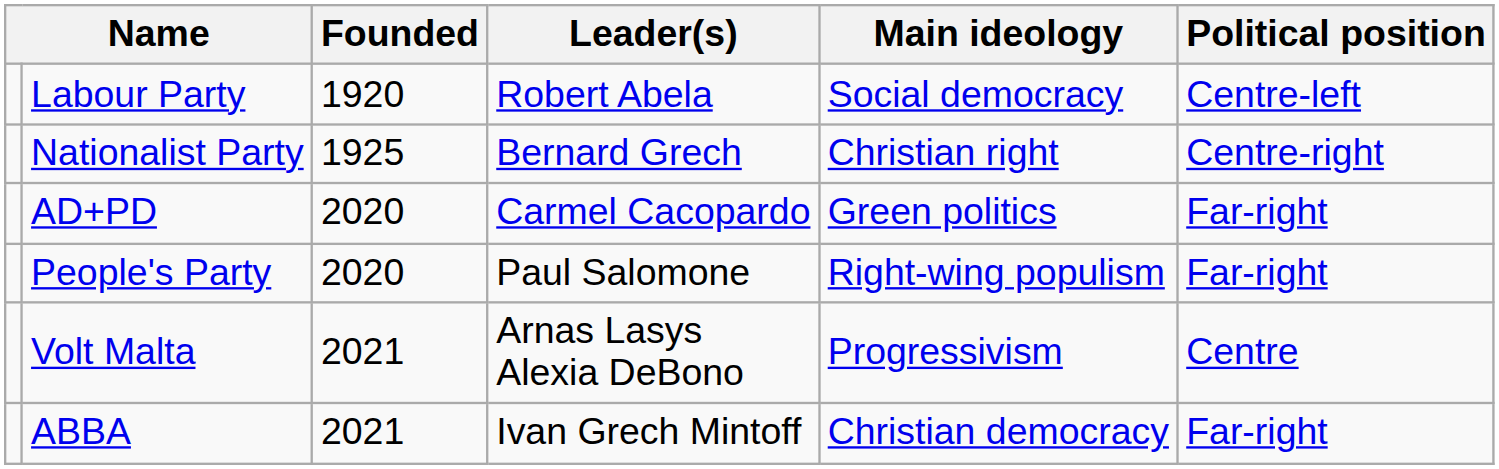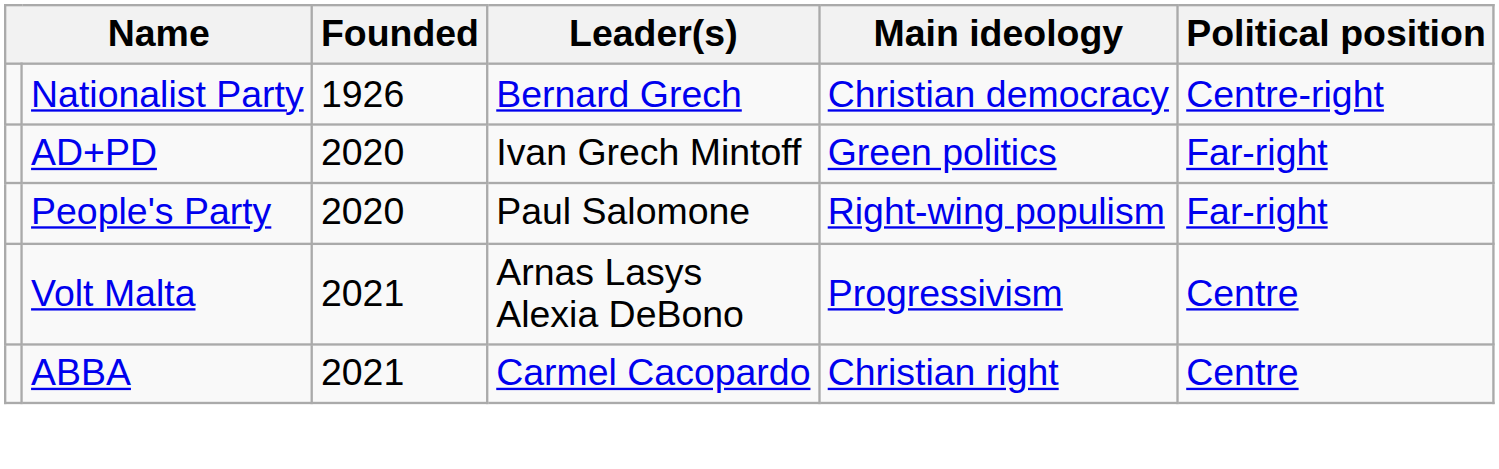- row: Labour Party | 1920 | Robert Abela | Social democracy | Centre-left
Nationalist Party | Founded: 1925 -> 1926
Nationalist Party | Main ideology: Christian right -> Christian democracy
AD+PD | Leader(s): Carmel Cacopardo -> Ivan Grech Mintoff
ABBA | Leader(s): Ivan Grech Mintoff -> Carmel Cacopardo
ABBA | Main ideology: Christian democracy -> Christian right
ABBA | Political position: Far-right -> Centre
